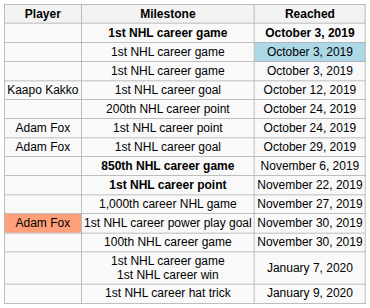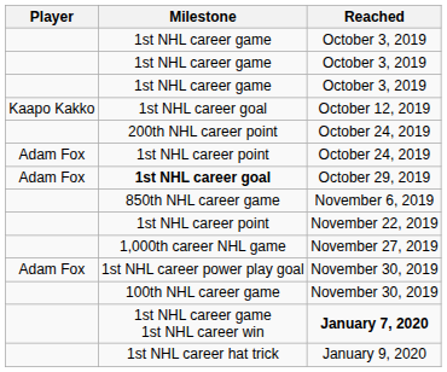row 2 | Milestone: bold -> normal
row 2 | Reached: bold -> normal
row 3 | Reached: lightblue background -> no background
row 8 | Milestone: normal -> bold
row 9 | Milestone: bold -> normal
row 10 | Milestone: bold -> normal
row 12 | Player: lightsalmon background -> no background
row 14 | Reached: normal -> bold
